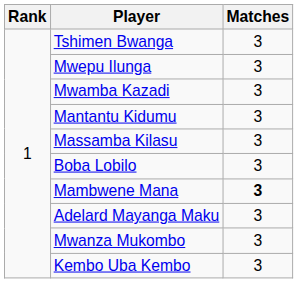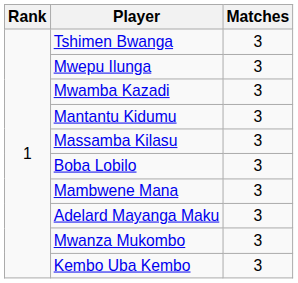Mambwene Mana | Matches: bold -> normal
